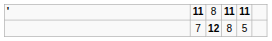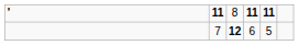row 2 | column 4: 8 -> 6
